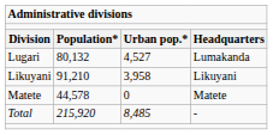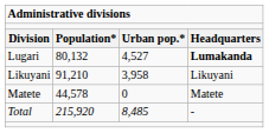Lugari | column 4: normal -> bold
